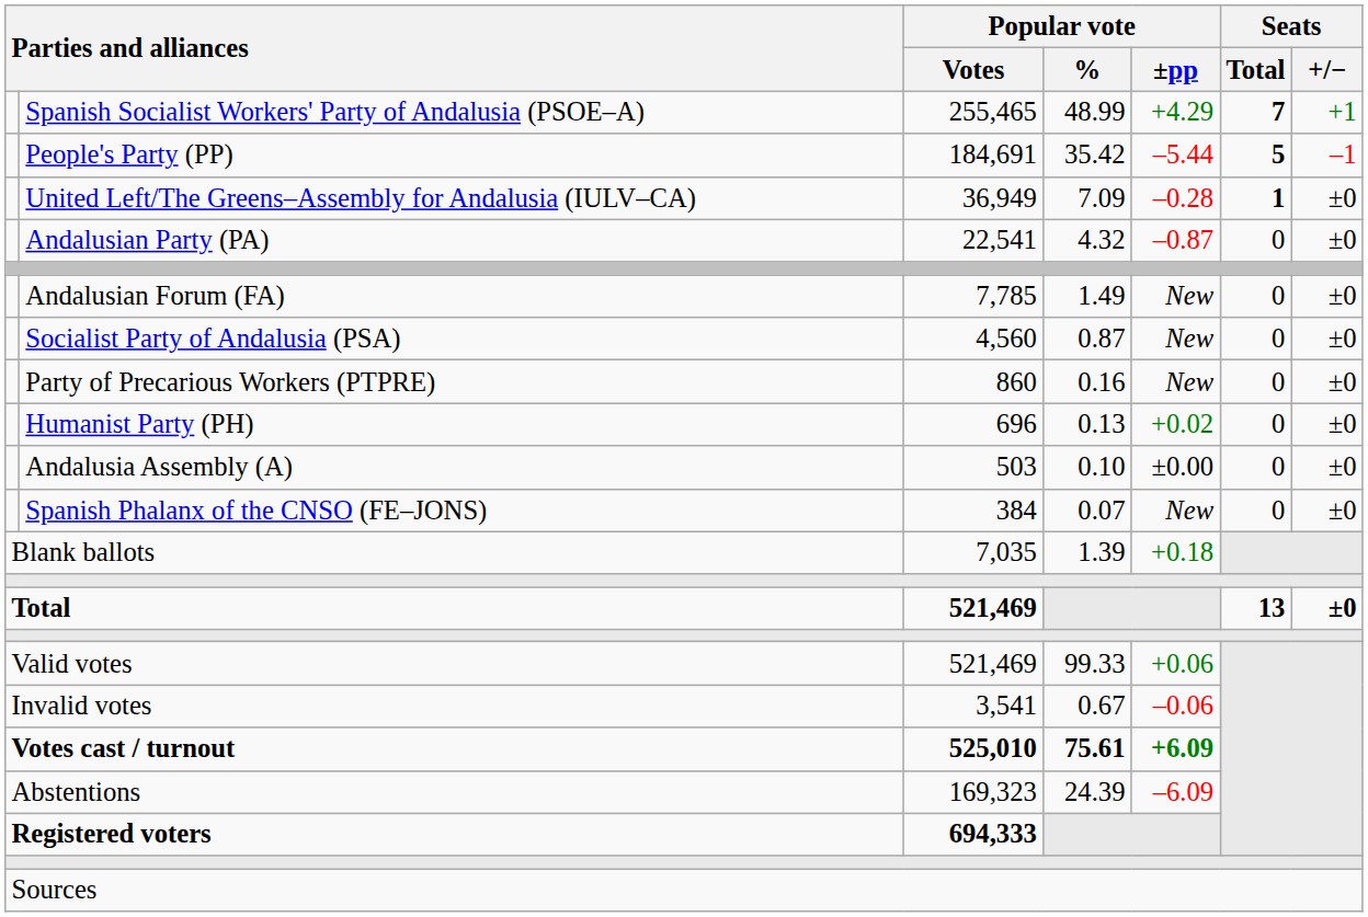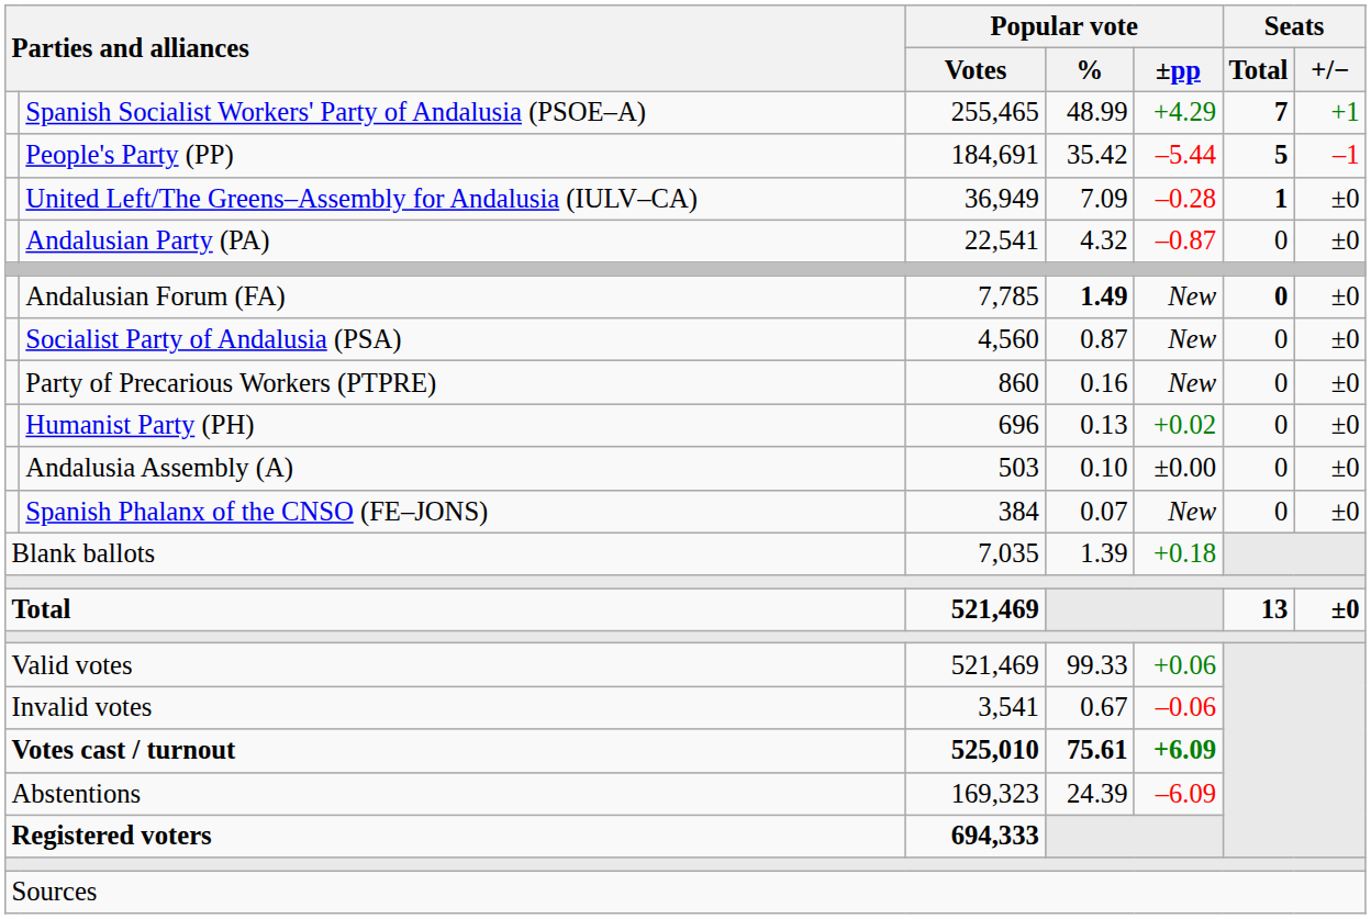Andalusian Forum (FA) | Popular vote / %: normal -> bold
Andalusian Forum (FA) | Seats / Total: normal -> bold
